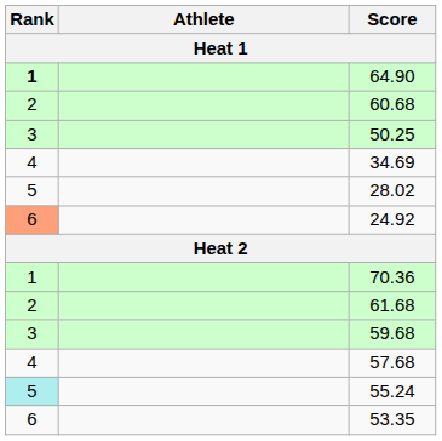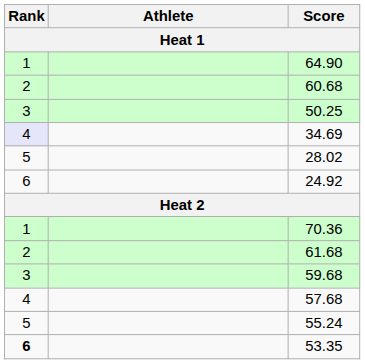64.90 | Rank: bold -> normal
34.69 | Rank: no background -> lavender background
24.92 | Rank: lightsalmon background -> no background
55.24 | Rank: paleturquoise background -> no background
53.35 | Rank: normal -> bold
